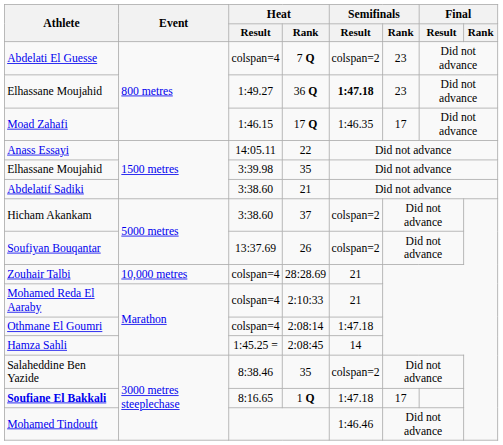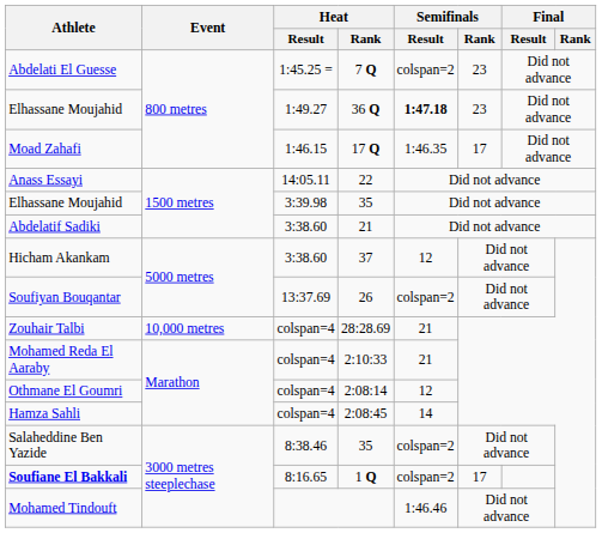Abdelati El Guesse | Heat / Result: colspan=4 -> 1:45.25 =
Hicham Akankam | Semifinals / Result: colspan=2 -> 12
Othmane El Goumri | Semifinals / Result: 1:47.18 -> 12
Hamza Sahli | Heat / Result: 1:45.25 = -> colspan=4
Soufiane El Bakkali | Semifinals / Result: 1:47.18 -> colspan=2
